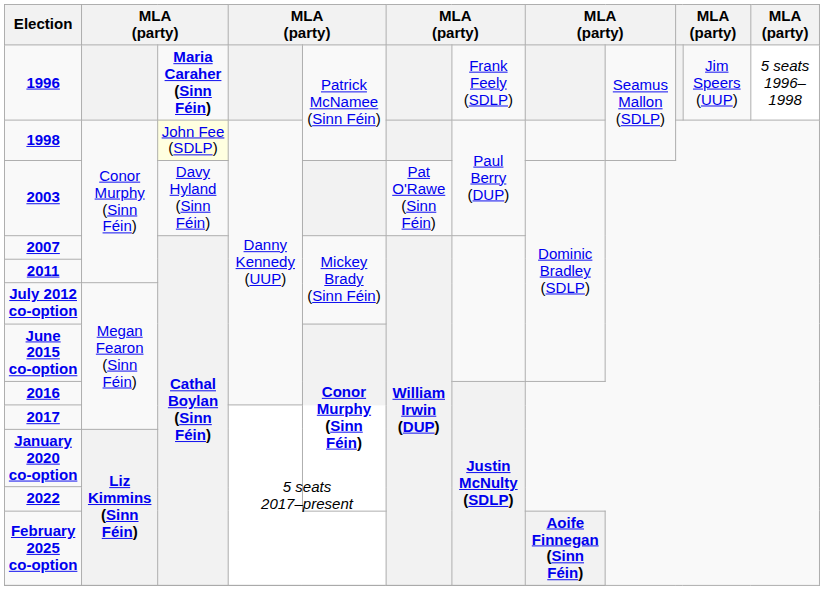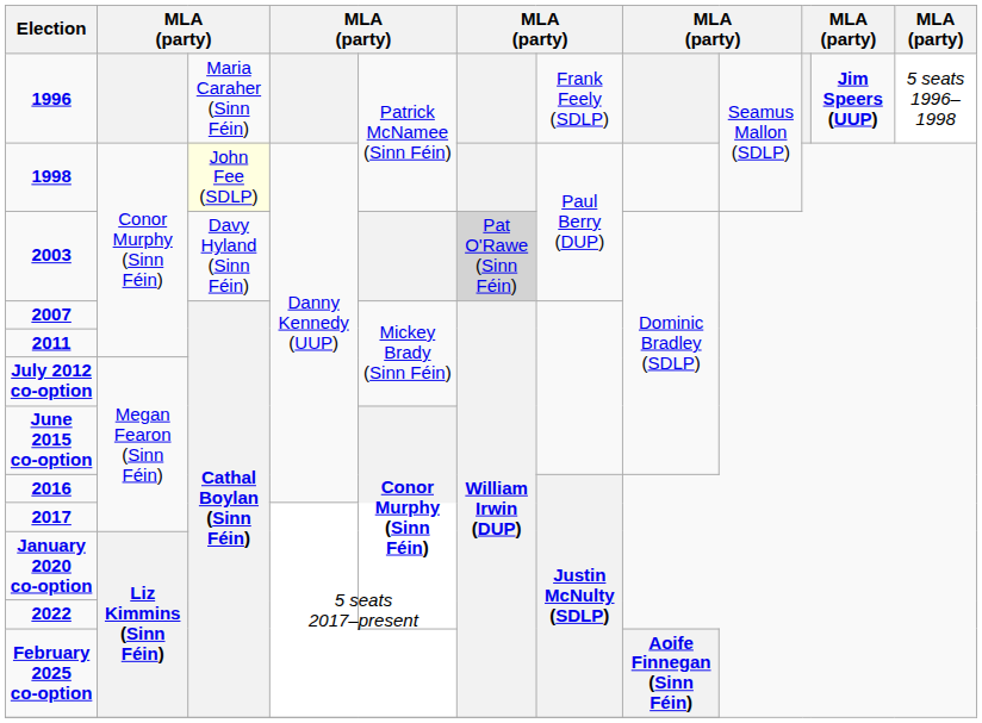1996 | column 3: bold -> normal
1996 | column 11: normal -> bold
2003 | column 6: no background -> lightgrey background
